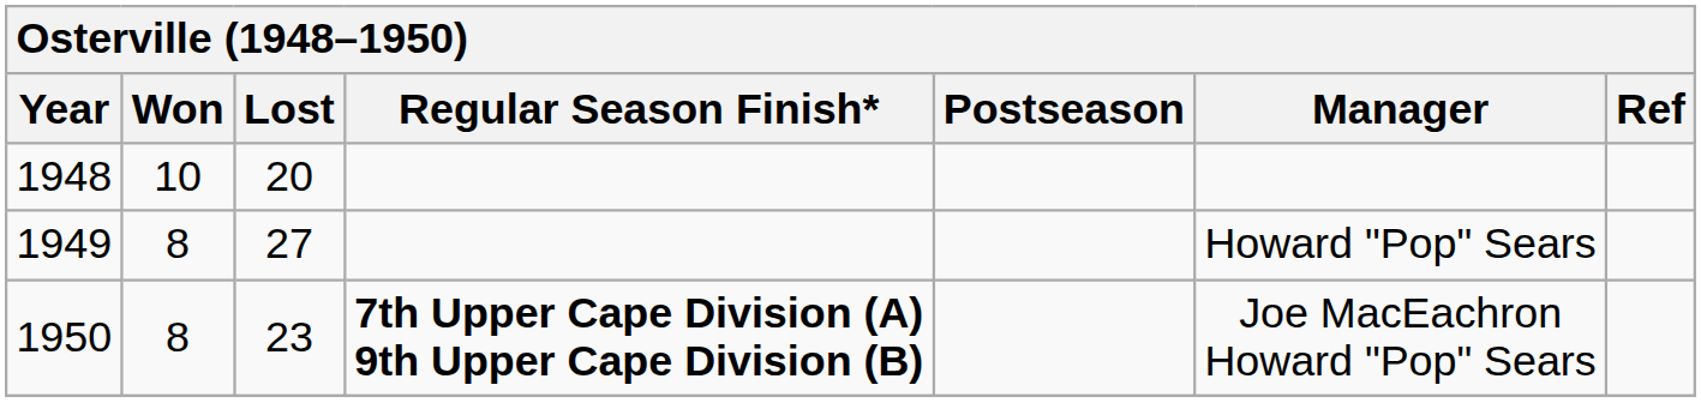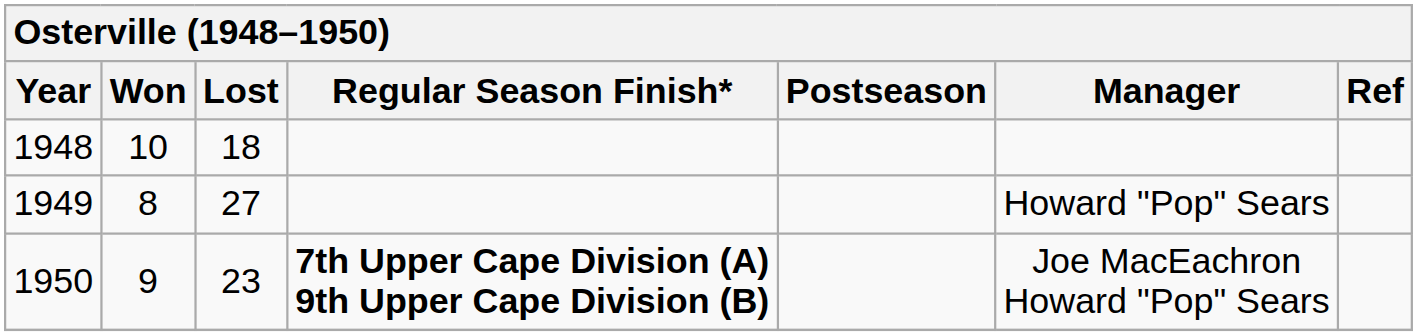1948 | Lost: 20 -> 18
1950 | Won: 8 -> 9
